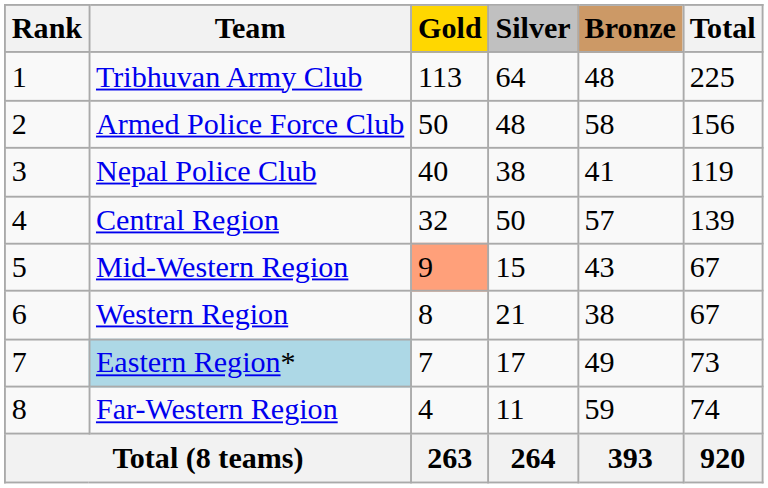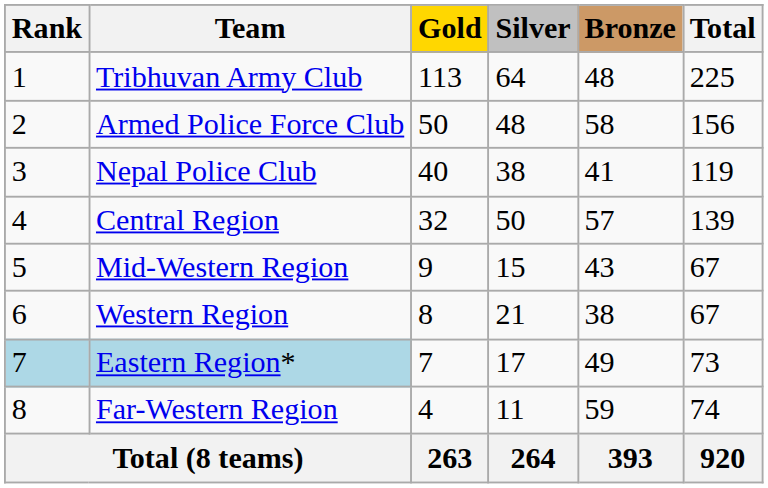Mid-Western Region | Gold: lightsalmon background -> no background
Eastern Region* | Rank: no background -> lightblue background
